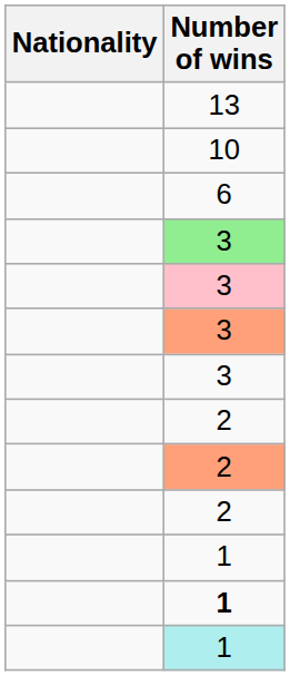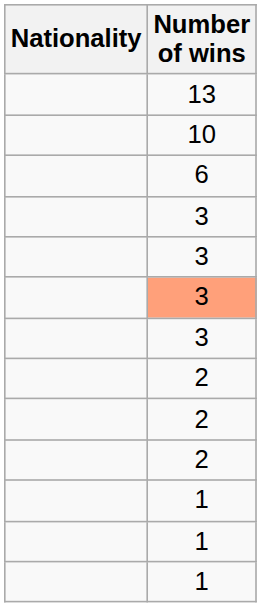row 5 | Number of wins: lightgreen background -> no background
row 6 | Number of wins: pink background -> no background
row 10 | Number of wins: lightsalmon background -> no background
row 13 | Number of wins: bold -> normal
row 14 | Number of wins: paleturquoise background -> no background
